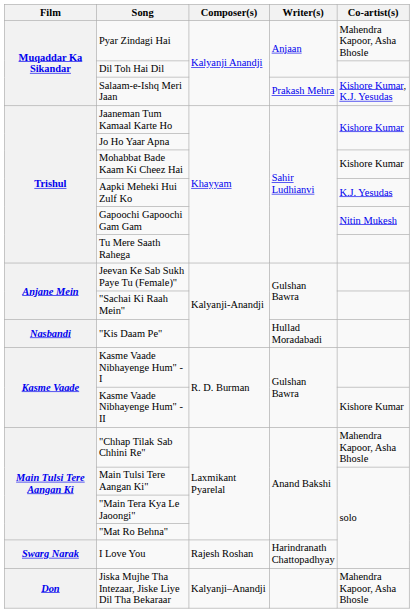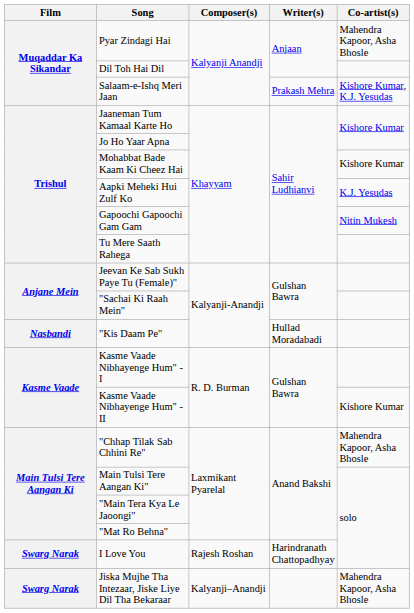Jiska Mujhe Tha Intezaar, Jiske Liye Dil Tha Bekaraar | Film: Don -> Swarg Narak
